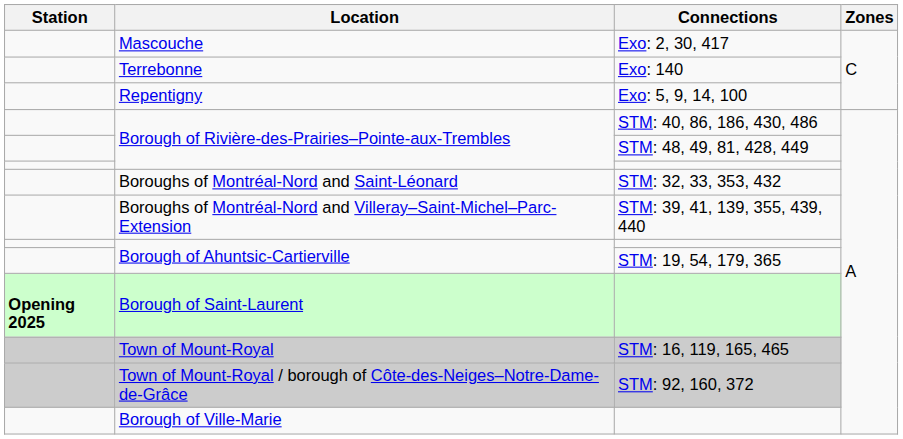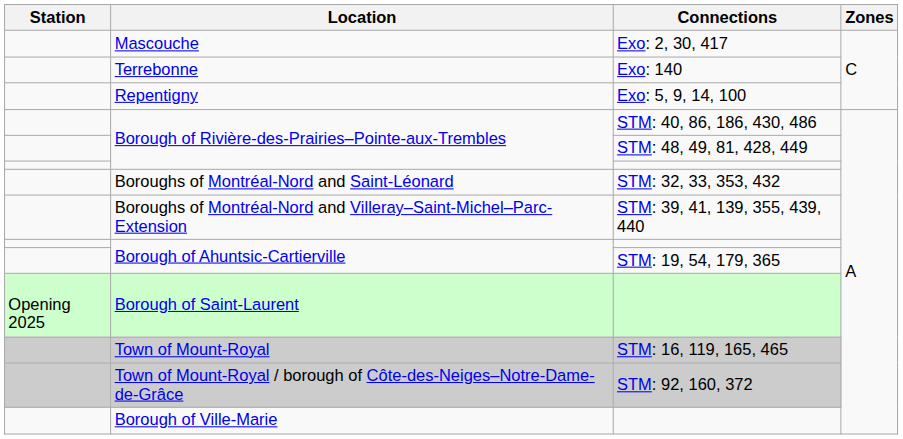Borough of Saint-Laurent | Station: bold -> normal
